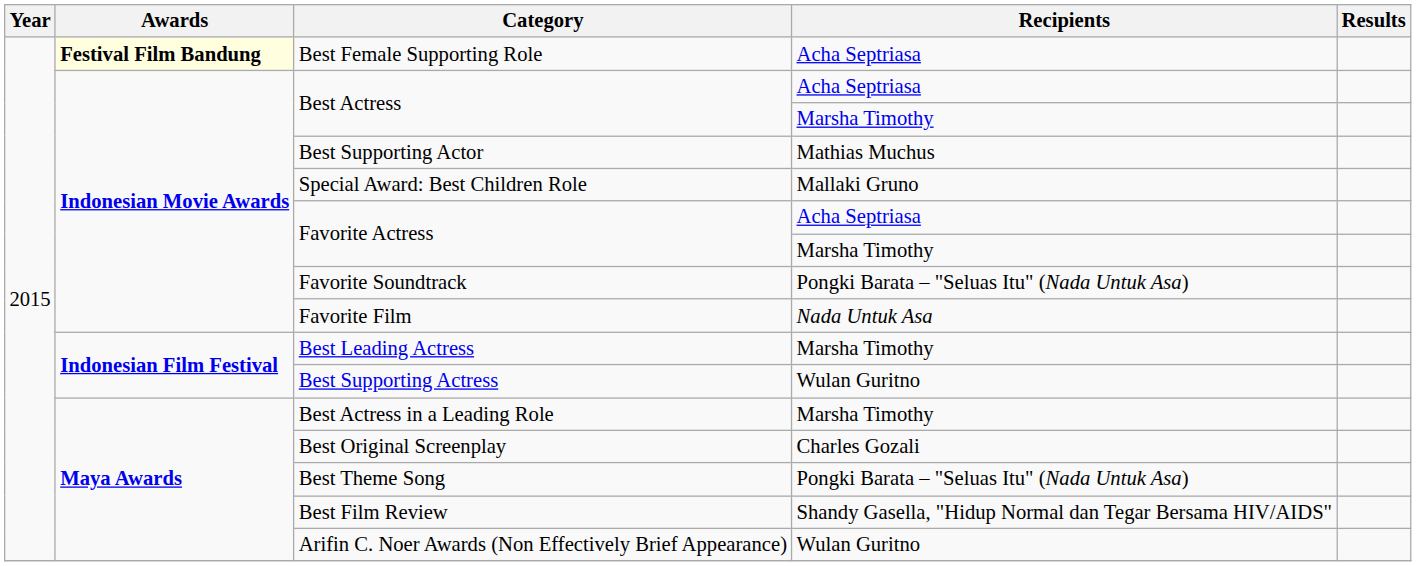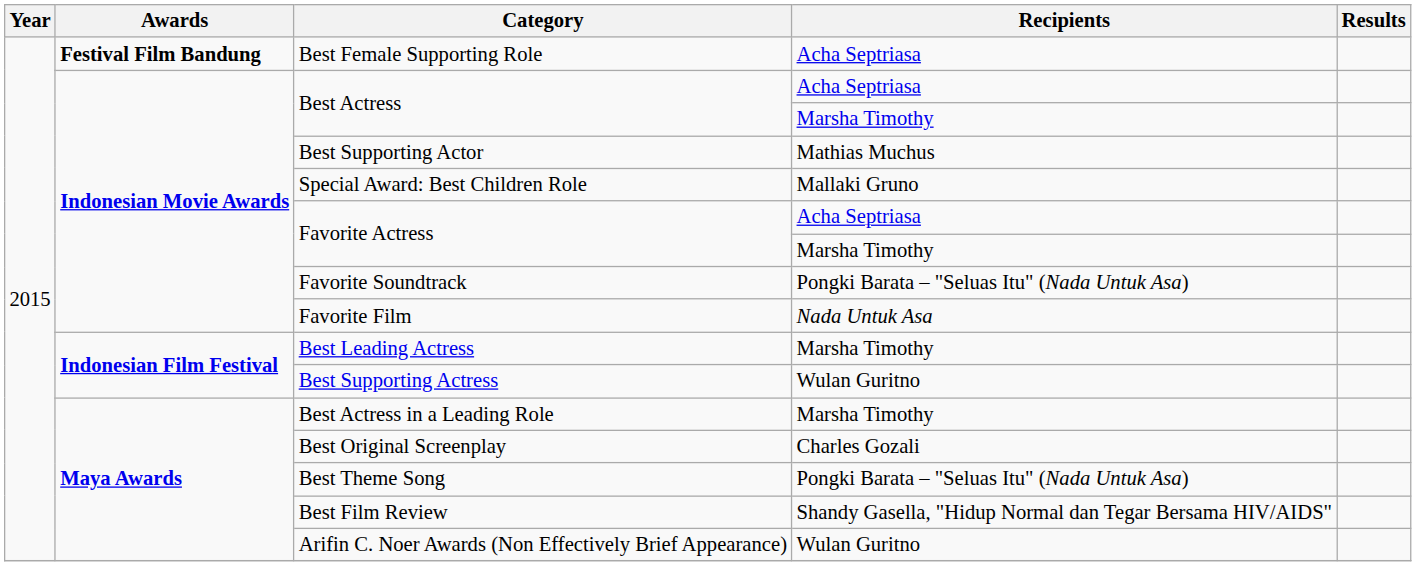Best Female Supporting Role | Awards: lightyellow background -> no background
